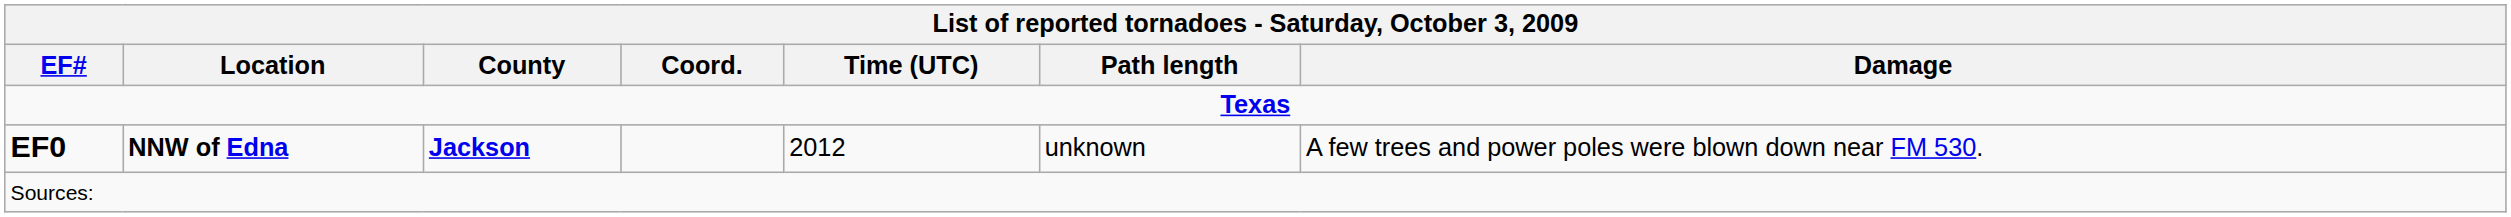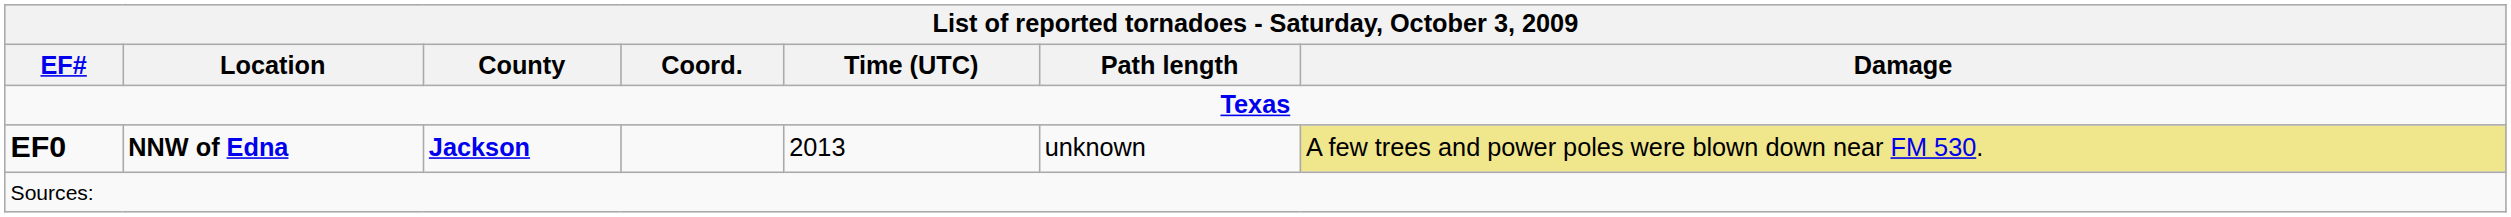EF0 | Time (UTC): 2012 -> 2013
EF0 | Damage: no background -> khaki background
